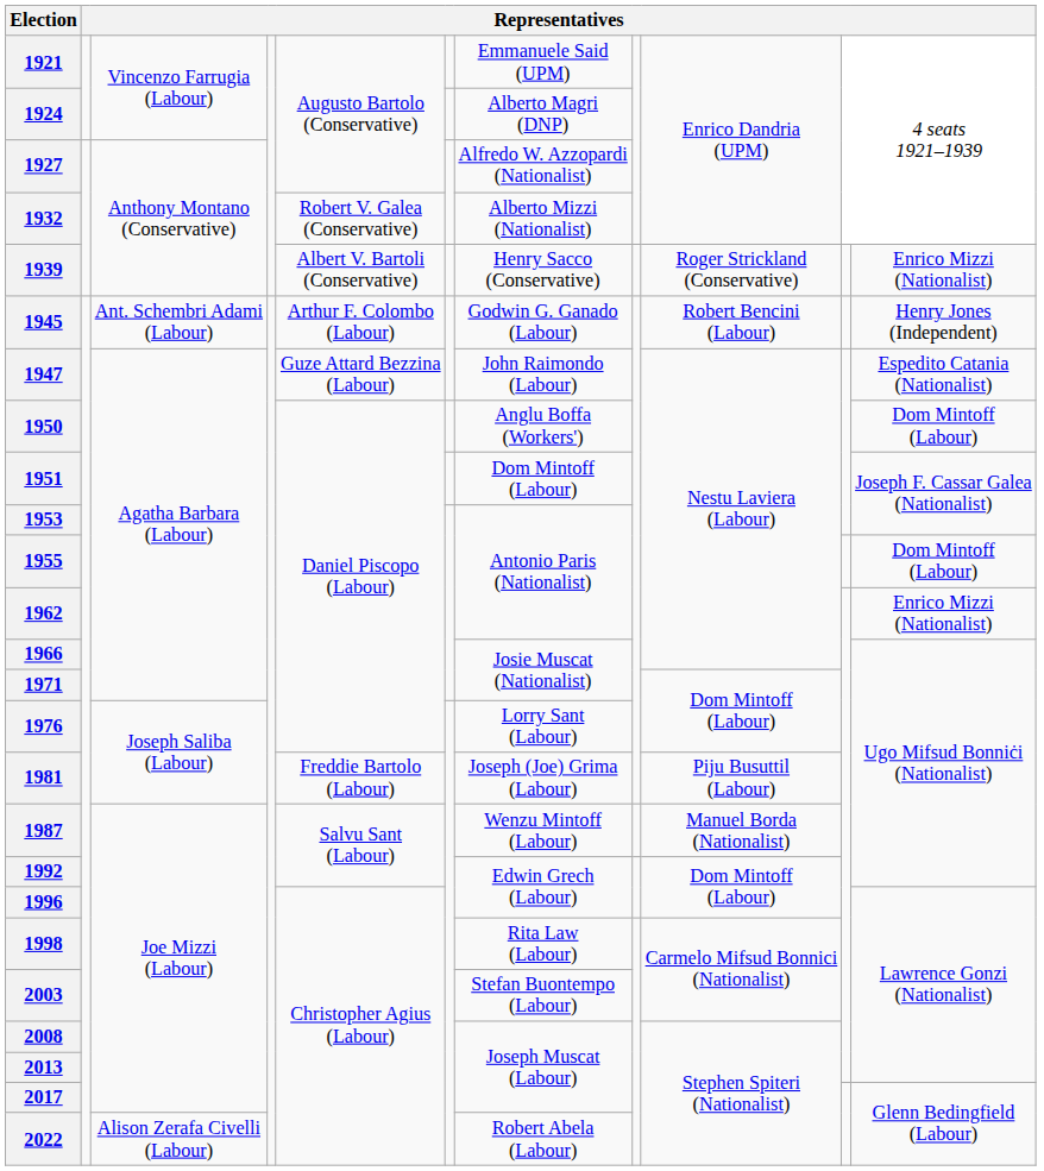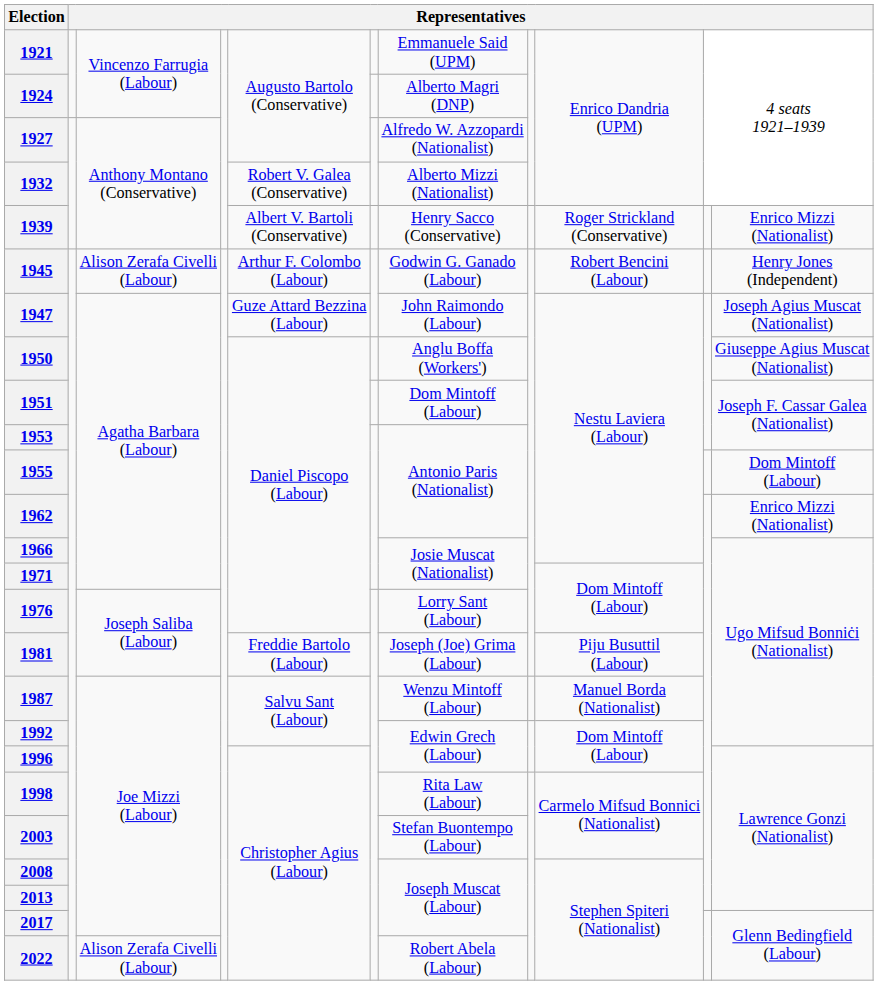1945 | column 3: Ant. Schembri Adami (Labour) -> Alison Zerafa Civelli (Labour)
1947 | column 11: Espedito Catania (Nationalist) -> Joseph Agius Muscat (Nationalist)
1950 | column 11: Dom Mintoff (Labour) -> Giuseppe Agius Muscat (Nationalist)
